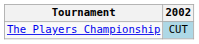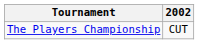The Players Championship | 2002: lightblue background -> no background
